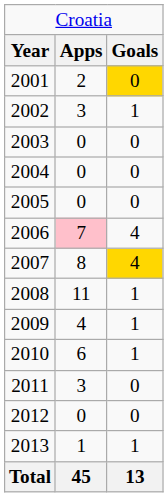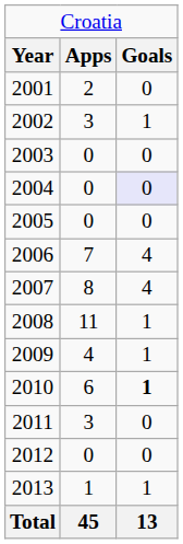2001 | column 3: gold background -> no background
2004 | column 3: no background -> lavender background
2006 | column 2: pink background -> no background
2007 | column 3: gold background -> no background
2010 | column 3: normal -> bold
